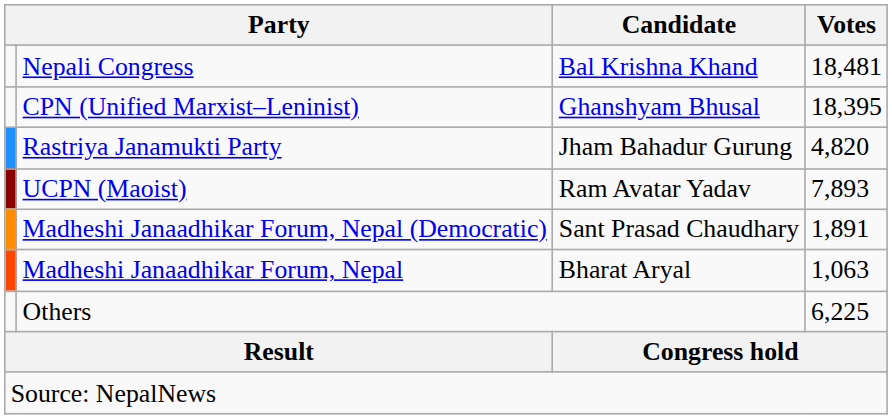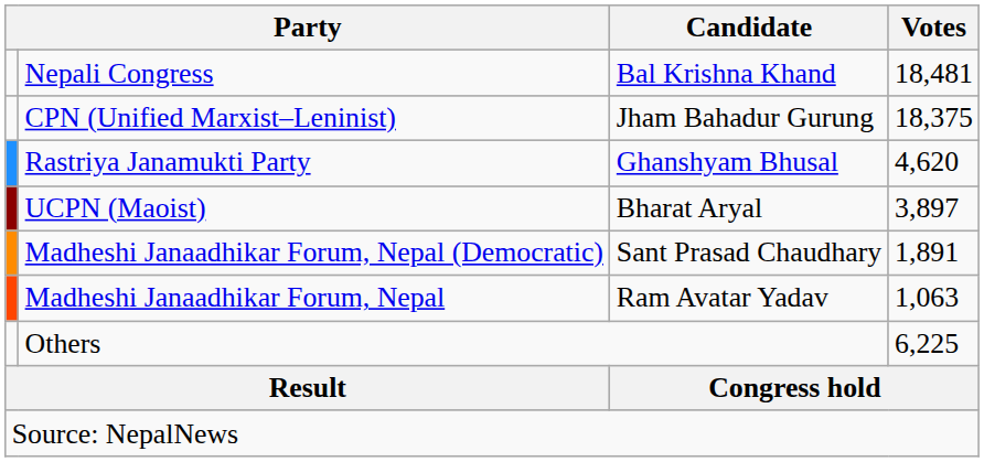CPN (Unified Marxist–Leninist) | Candidate: Ghanshyam Bhusal -> Jham Bahadur Gurung
CPN (Unified Marxist–Leninist) | Votes: 18,395 -> 18,375
Rastriya Janamukti Party | Candidate: Jham Bahadur Gurung -> Ghanshyam Bhusal
Rastriya Janamukti Party | Votes: 4,820 -> 4,620
UCPN (Maoist) | Candidate: Ram Avatar Yadav -> Bharat Aryal
UCPN (Maoist) | Votes: 7,893 -> 3,897
Madheshi Janaadhikar Forum, Nepal | Candidate: Bharat Aryal -> Ram Avatar Yadav
